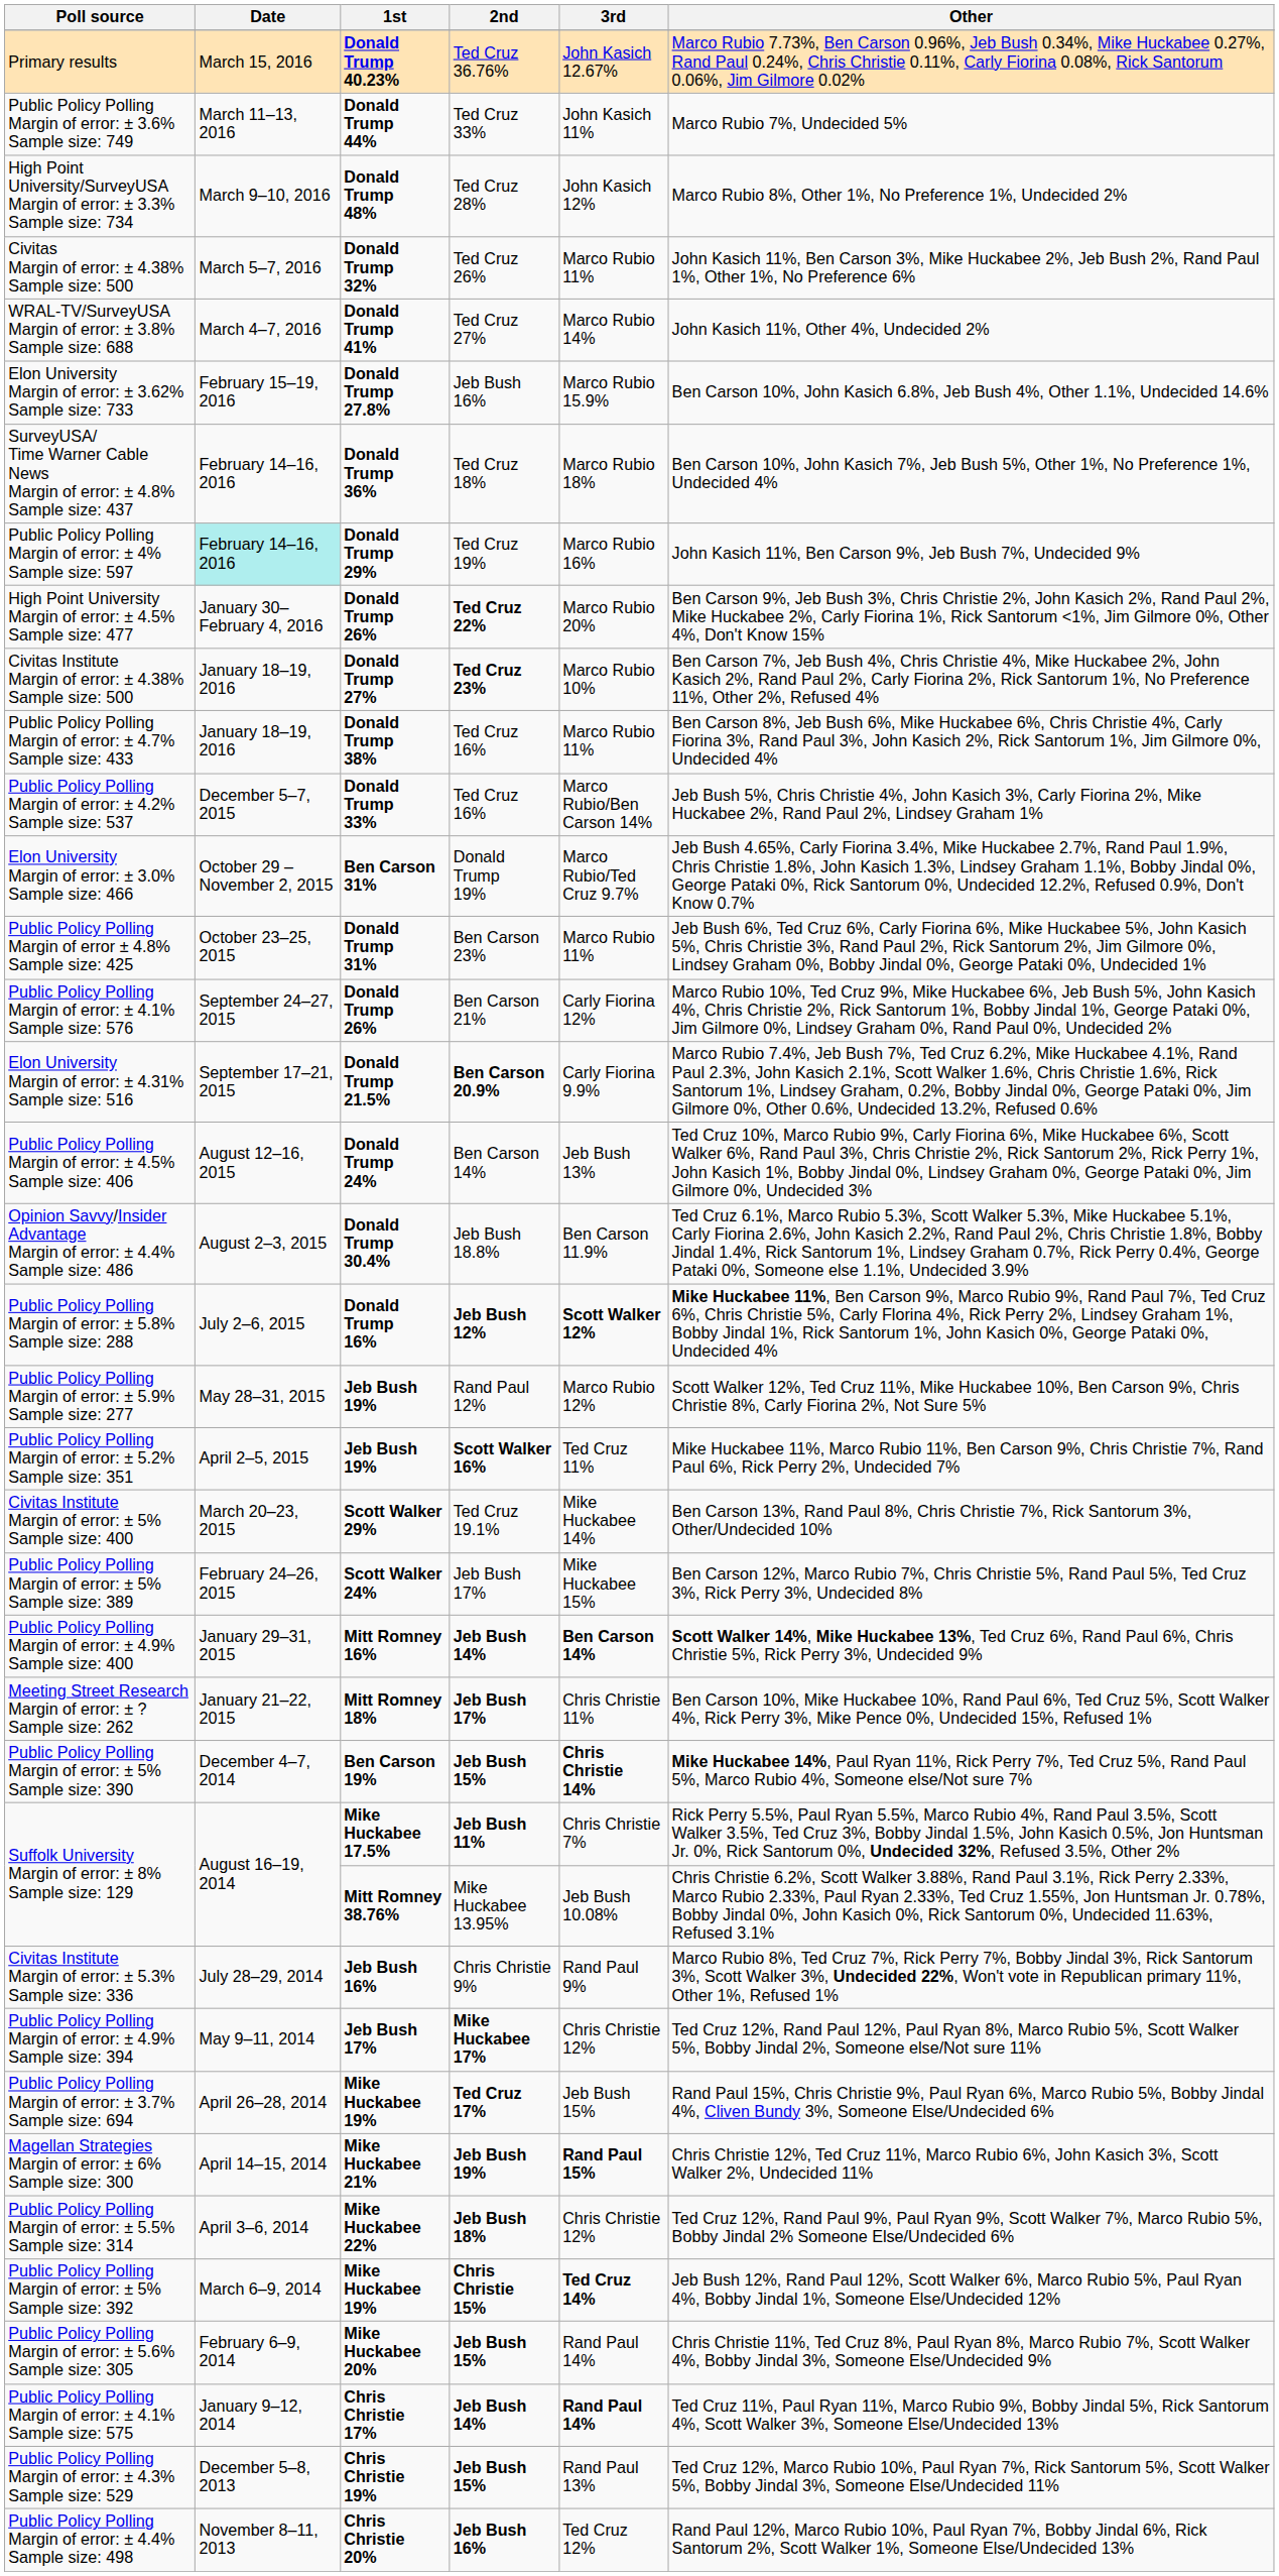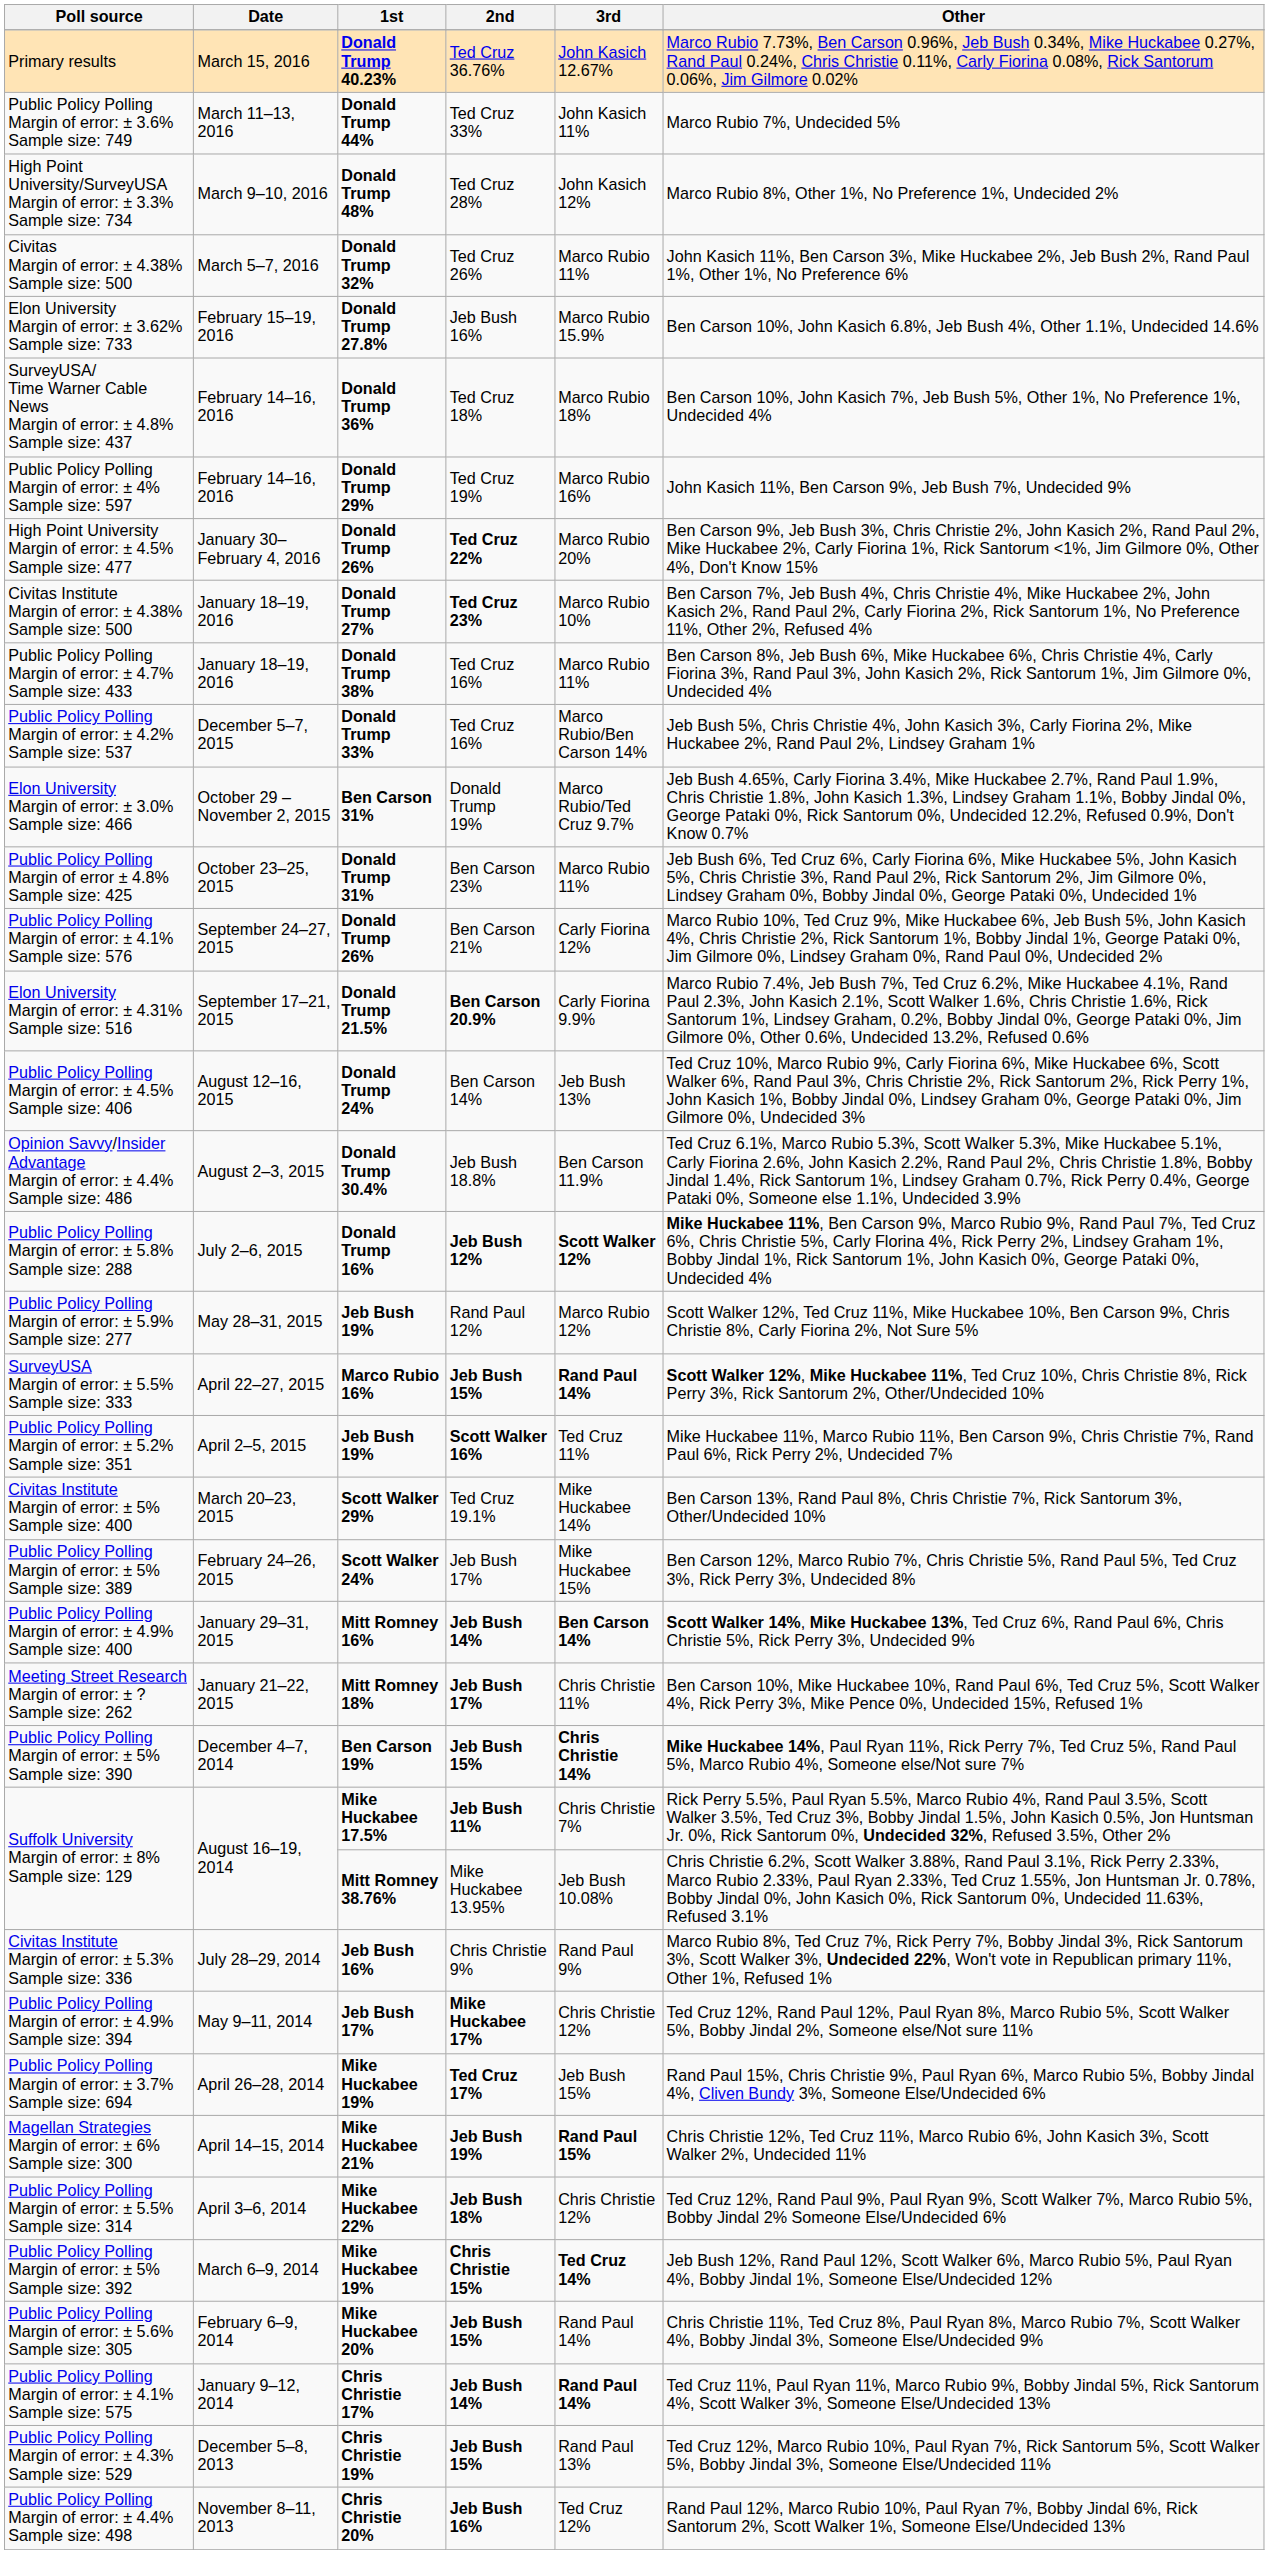- row: WRAL-TV/SurveyUSA Margin of error: ± 3.8% Sample size: 688 | March 4–7, 2016 | Donald Trump 41% | Ted Cruz 27% | Marco Rubio 14% | John Kasich 11%, Other 4%, Undecided 2%
Public Policy Polling Margin of error: ± 4% Sample size: 597 | Date: paleturquoise background -> no background
+ row: SurveyUSA Margin of error: ± 5.5% Sample size: 333 | April 22–27, 2015 | Marco Rubio 16% | Jeb Bush 15% | Rand Paul 14% | Scott Walker 12%, Mike Huckabee 11%, Ted Cruz 10%, Chris Christie 8%, Rick Perry 3%, Rick Santorum 2%, Other/Undecided 10%
